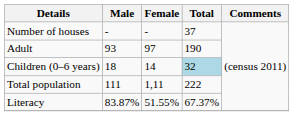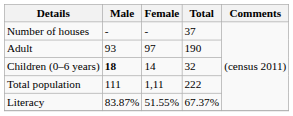Children (0–6 years) | Male: normal -> bold
Children (0–6 years) | Total: lightblue background -> no background
